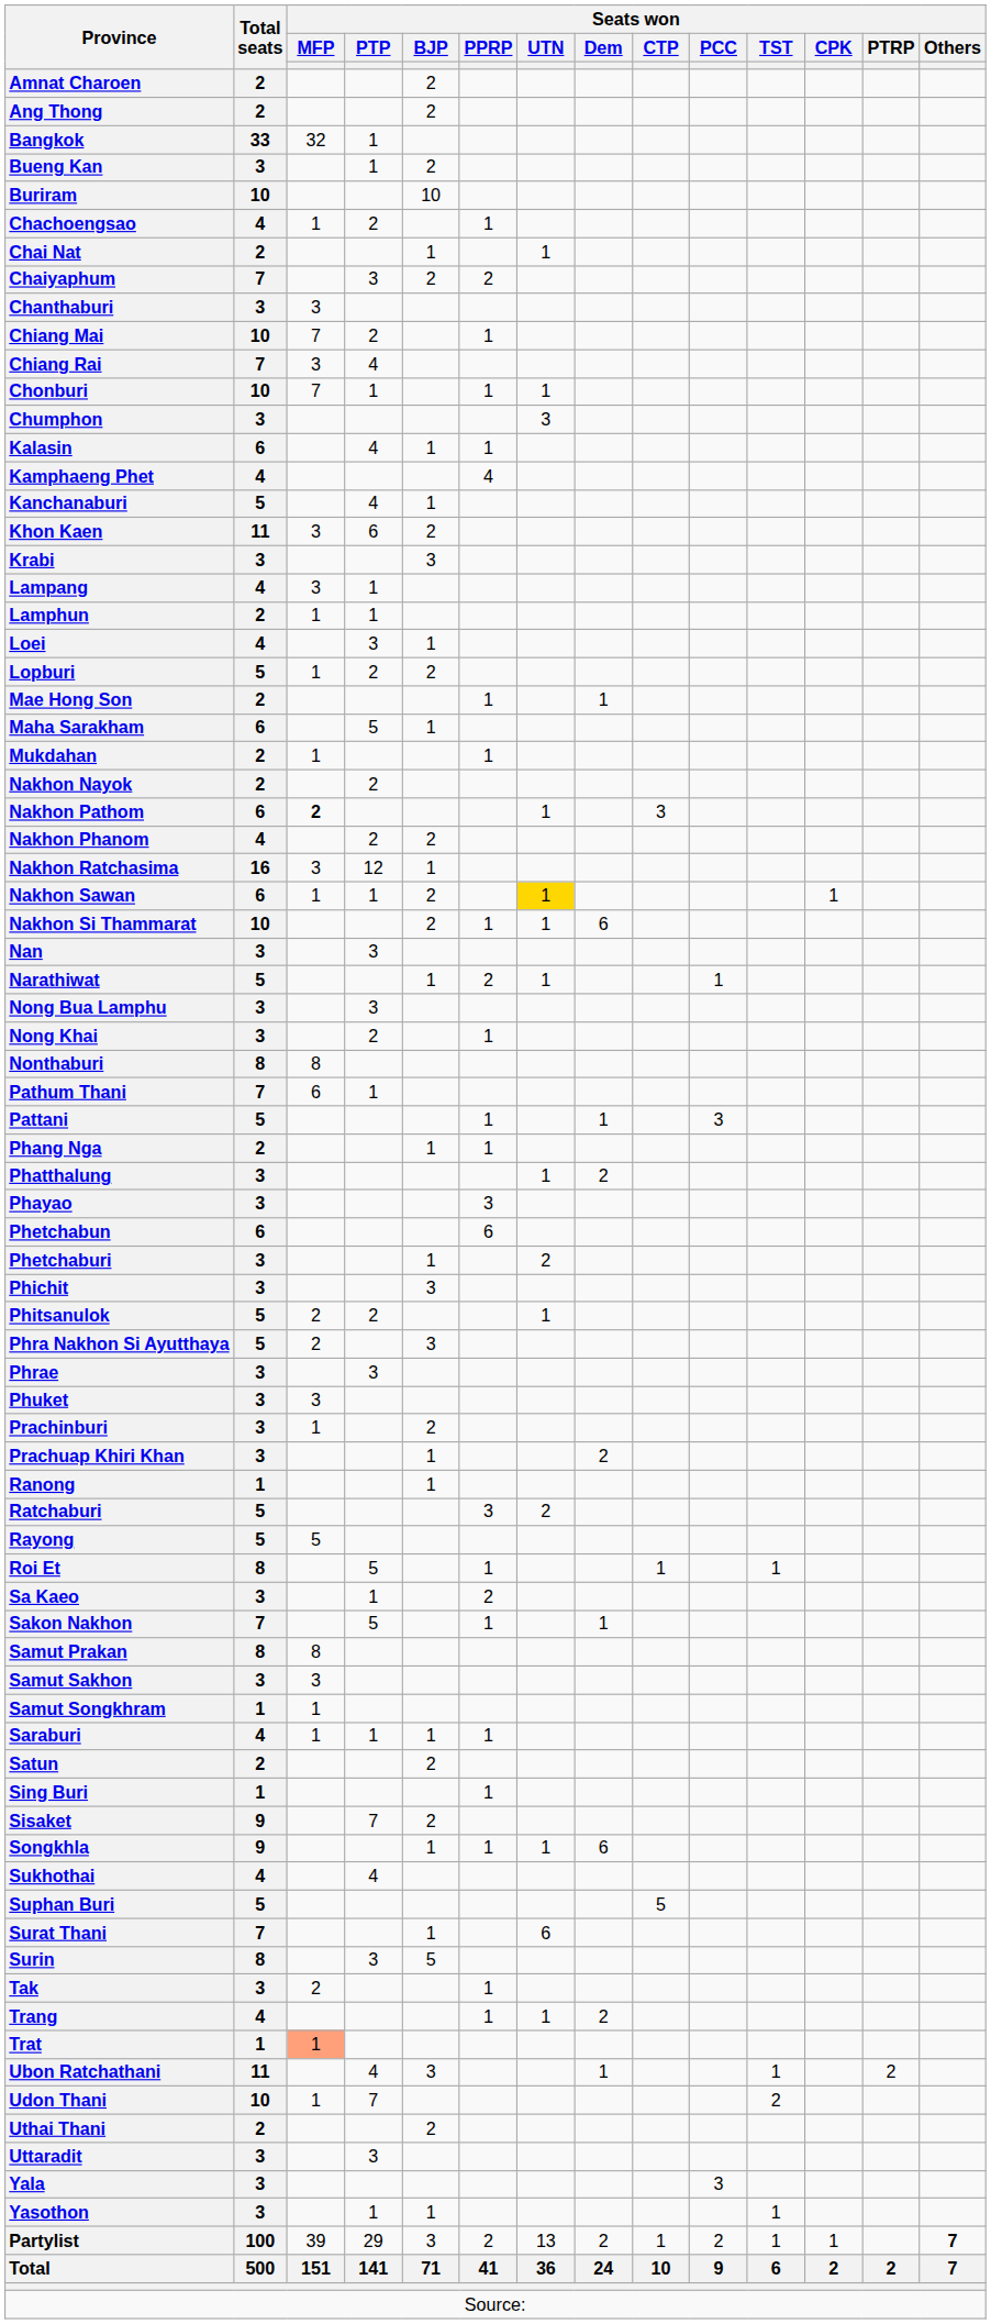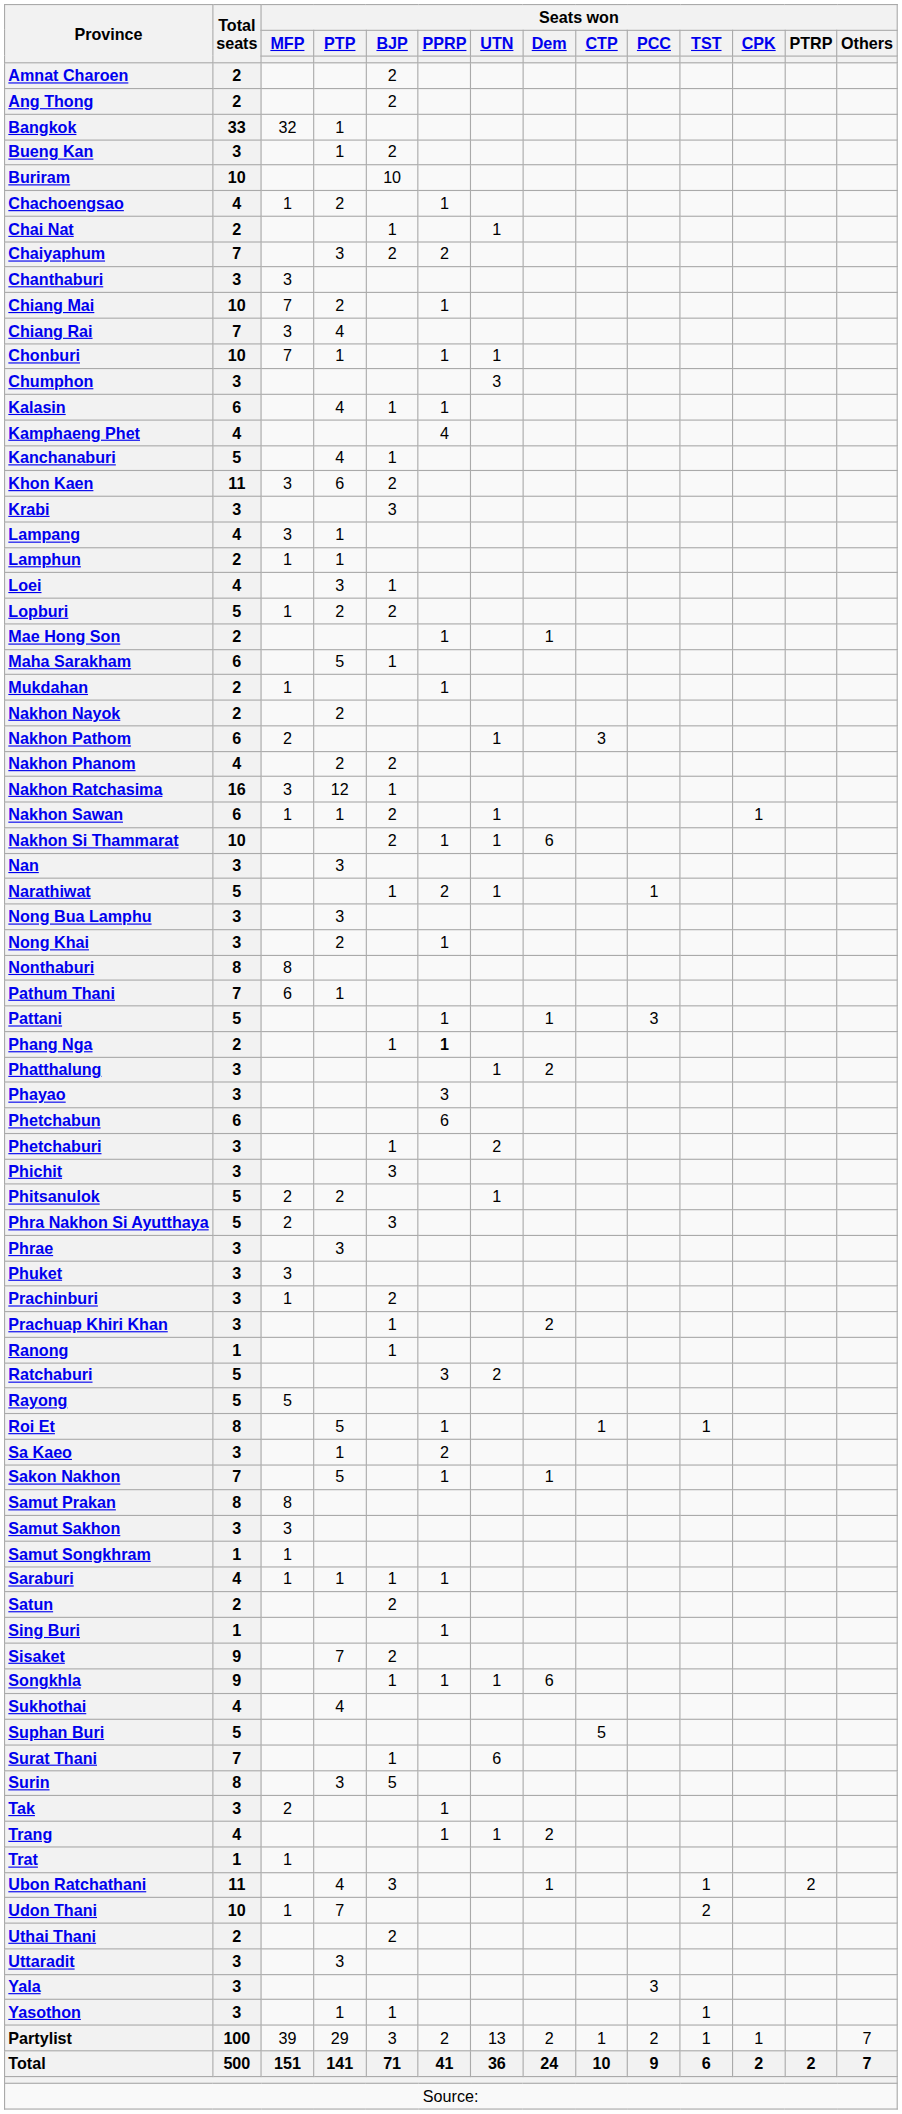Nakhon Pathom | Seats won / MFP: bold -> normal
Nakhon Sawan | Seats won / UTN: gold background -> no background
Phang Nga | Seats won / PPRP: normal -> bold
Trat | Seats won / MFP: lightsalmon background -> no background
Partylist | Seats won / Others: bold -> normal
